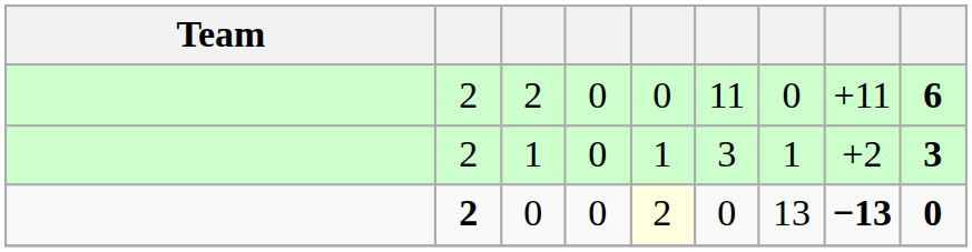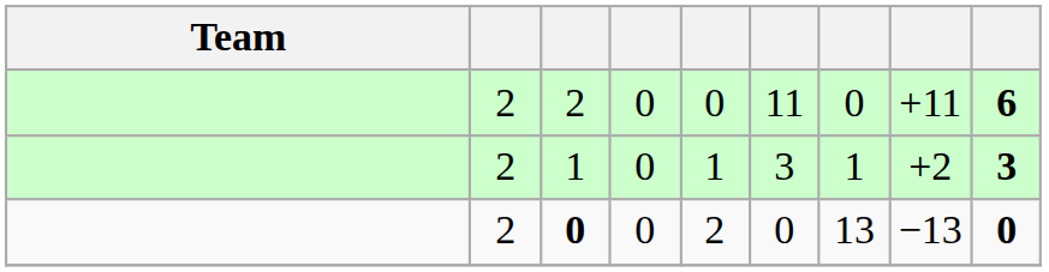row 4 | column 2: bold -> normal
row 4 | column 3: normal -> bold
row 4 | column 5: lightyellow background -> no background
row 4 | column 8: bold -> normal
